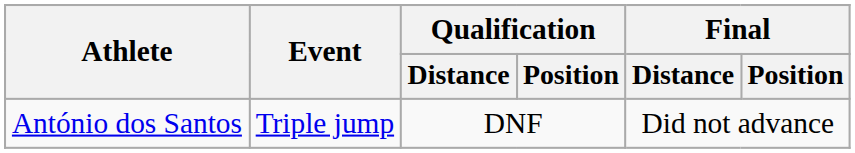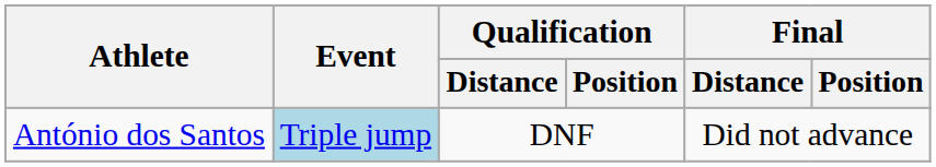António dos Santos | Event: no background -> lightblue background
